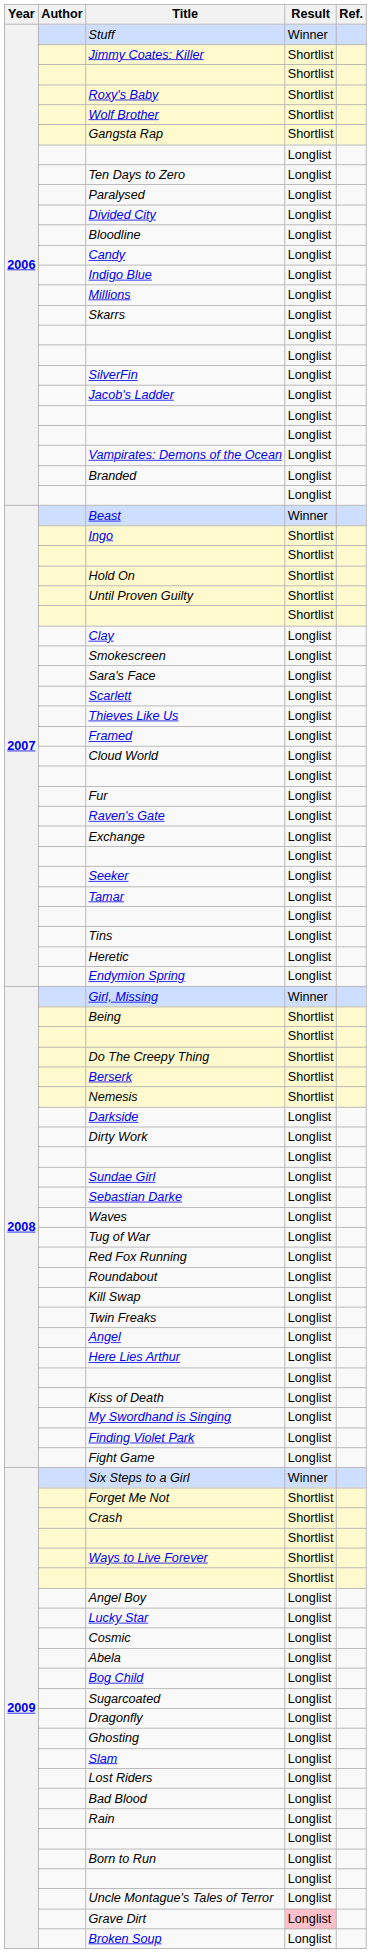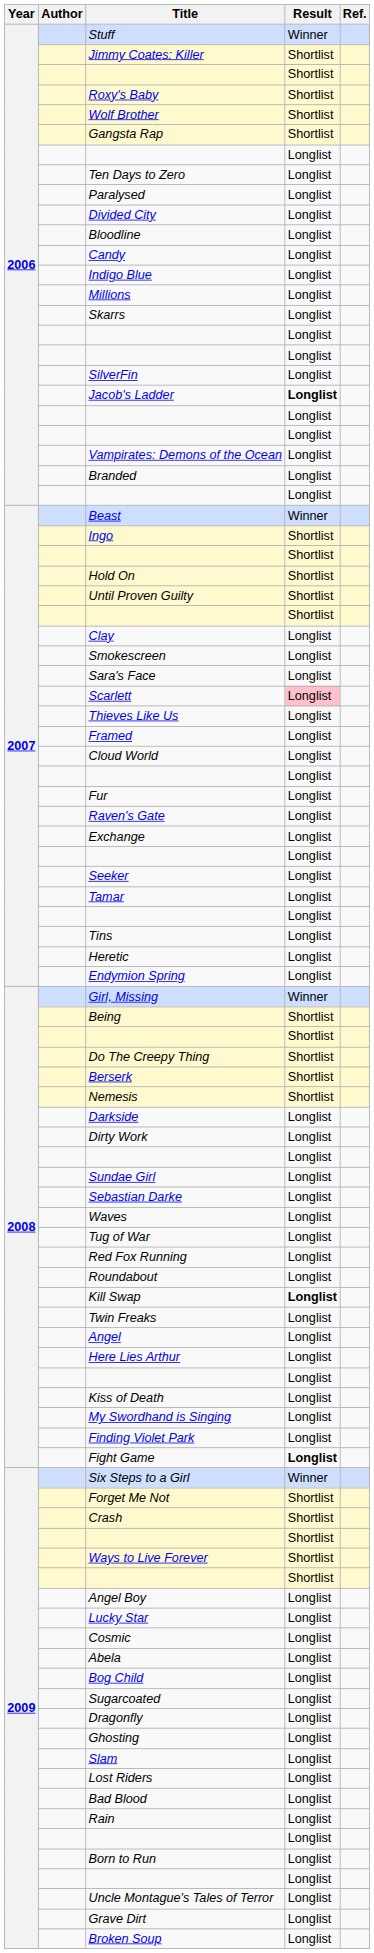Jacob's Ladder | Result: normal -> bold
Scarlett | Result: no background -> pink background
Kill Swap | Result: normal -> bold
Fight Game | Result: normal -> bold
Grave Dirt | Result: pink background -> no background
